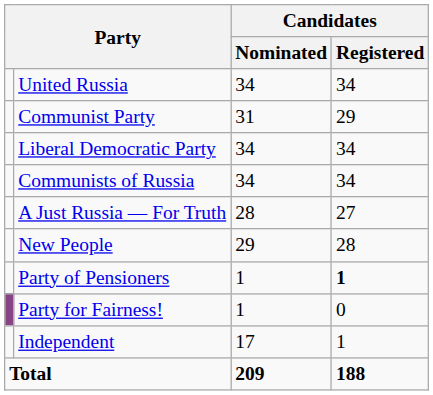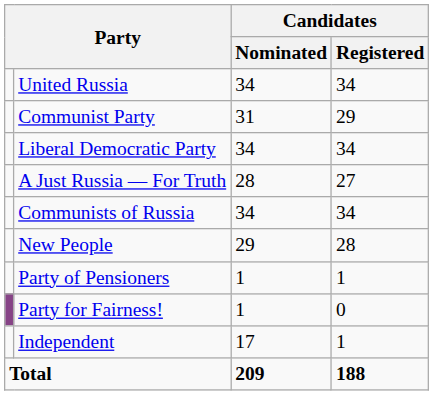rows swapped: A Just Russia — For Truth <-> Communists of Russia
Party of Pensioners | Candidates / Registered: bold -> normal
